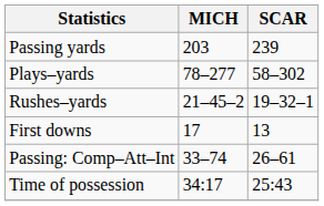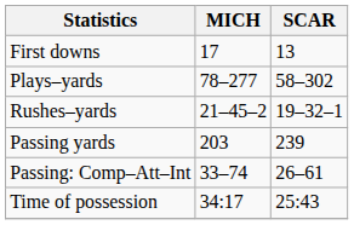rows swapped: First downs <-> Passing yards
